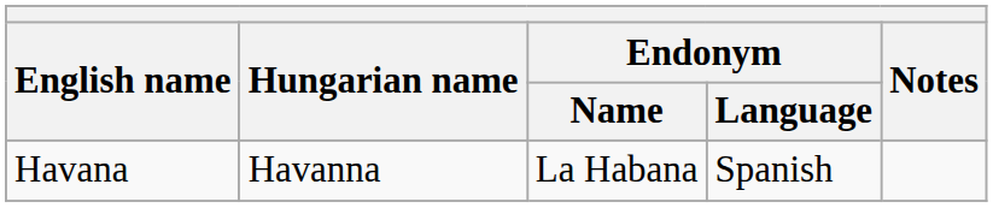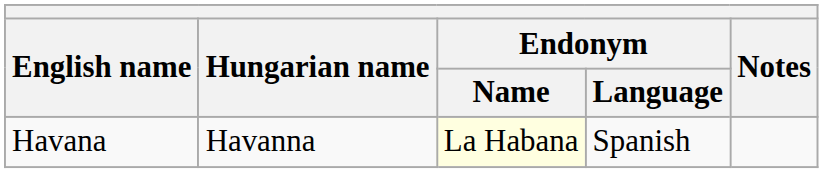Havana | Endonym / Name: no background -> lightyellow background
